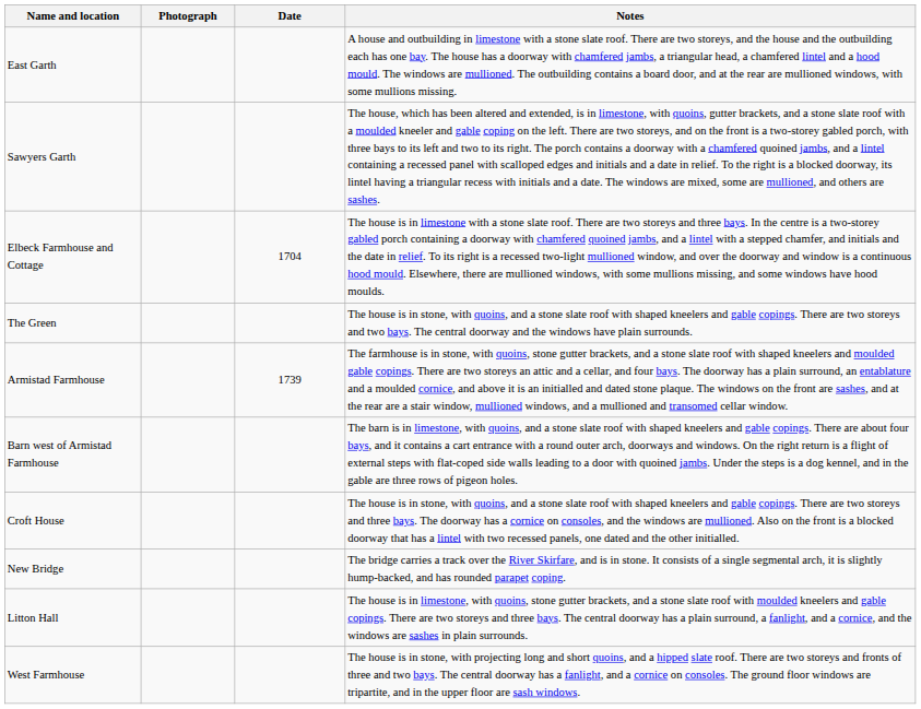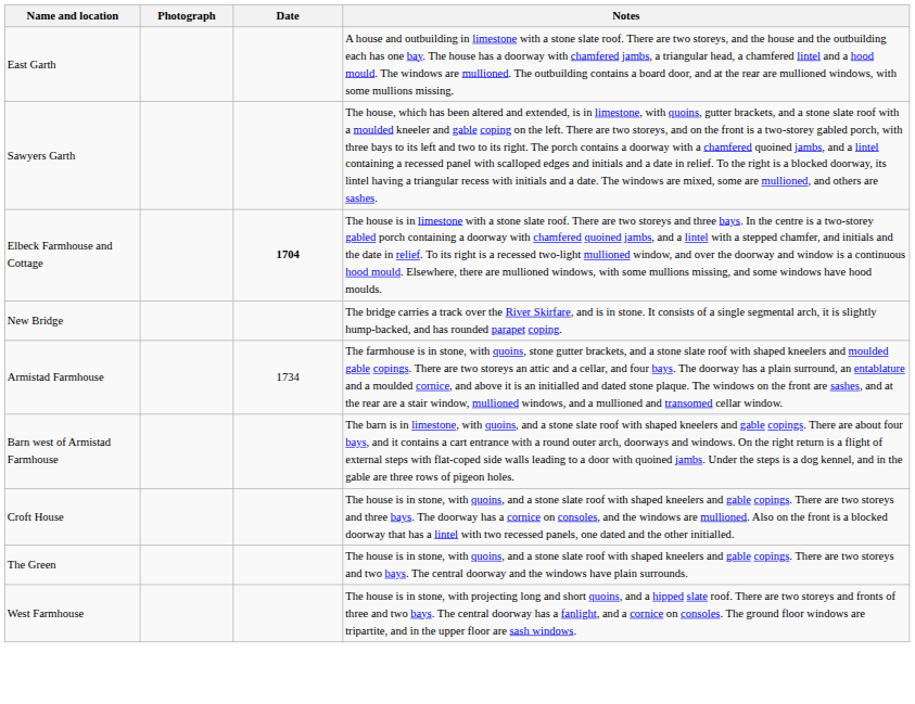Elbeck Farmhouse and Cottage | Date: normal -> bold
rows swapped: New Bridge <-> The Green
Armistad Farmhouse | Date: 1739 -> 1734
- row: Litton Hall | The house is in limestone, with quoins, stone gutter brackets, and a stone slate roof with moulded kneelers and gable copings. There are two storeys and three bays. The central doorway has a plain surround, a fanlight, and a cornice, and the windows are sashes in plain surrounds.
